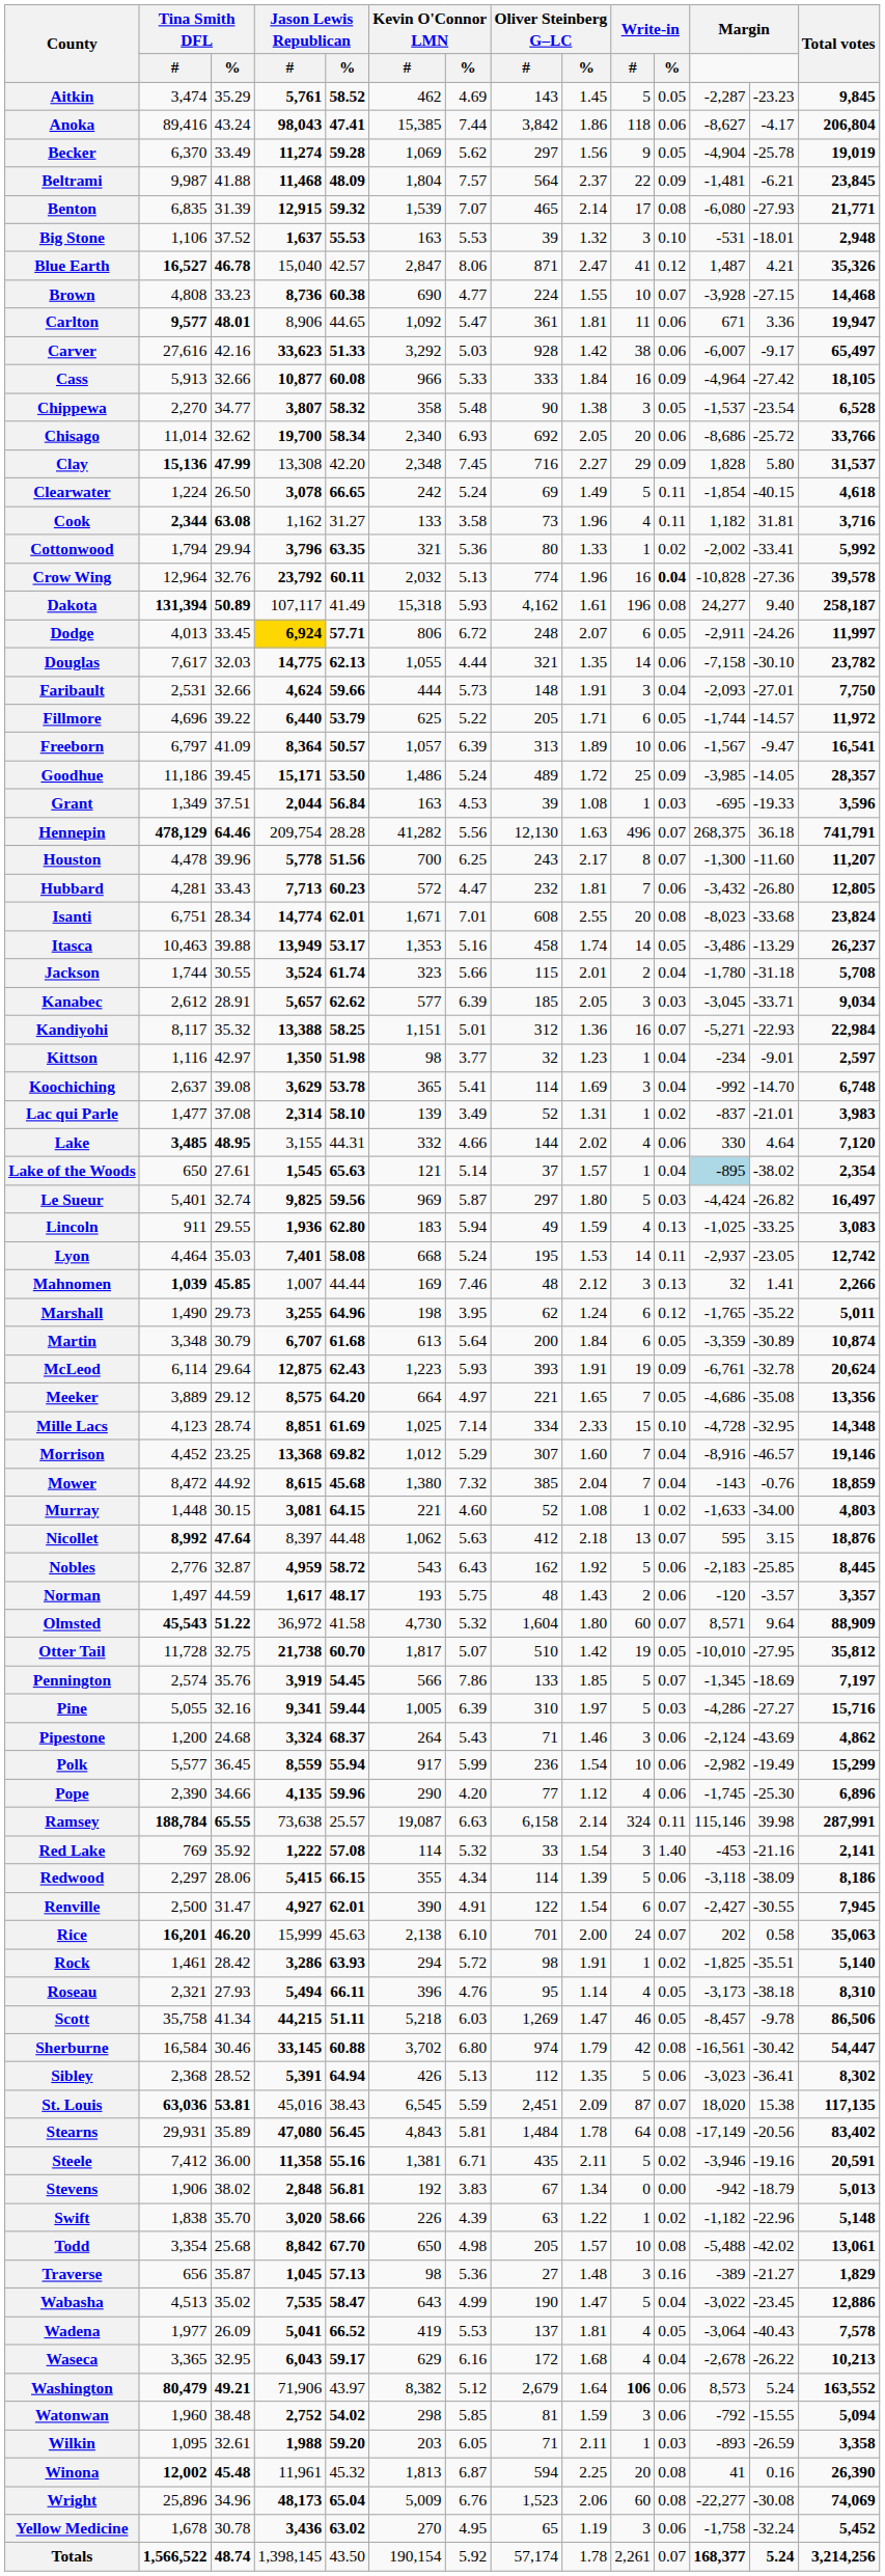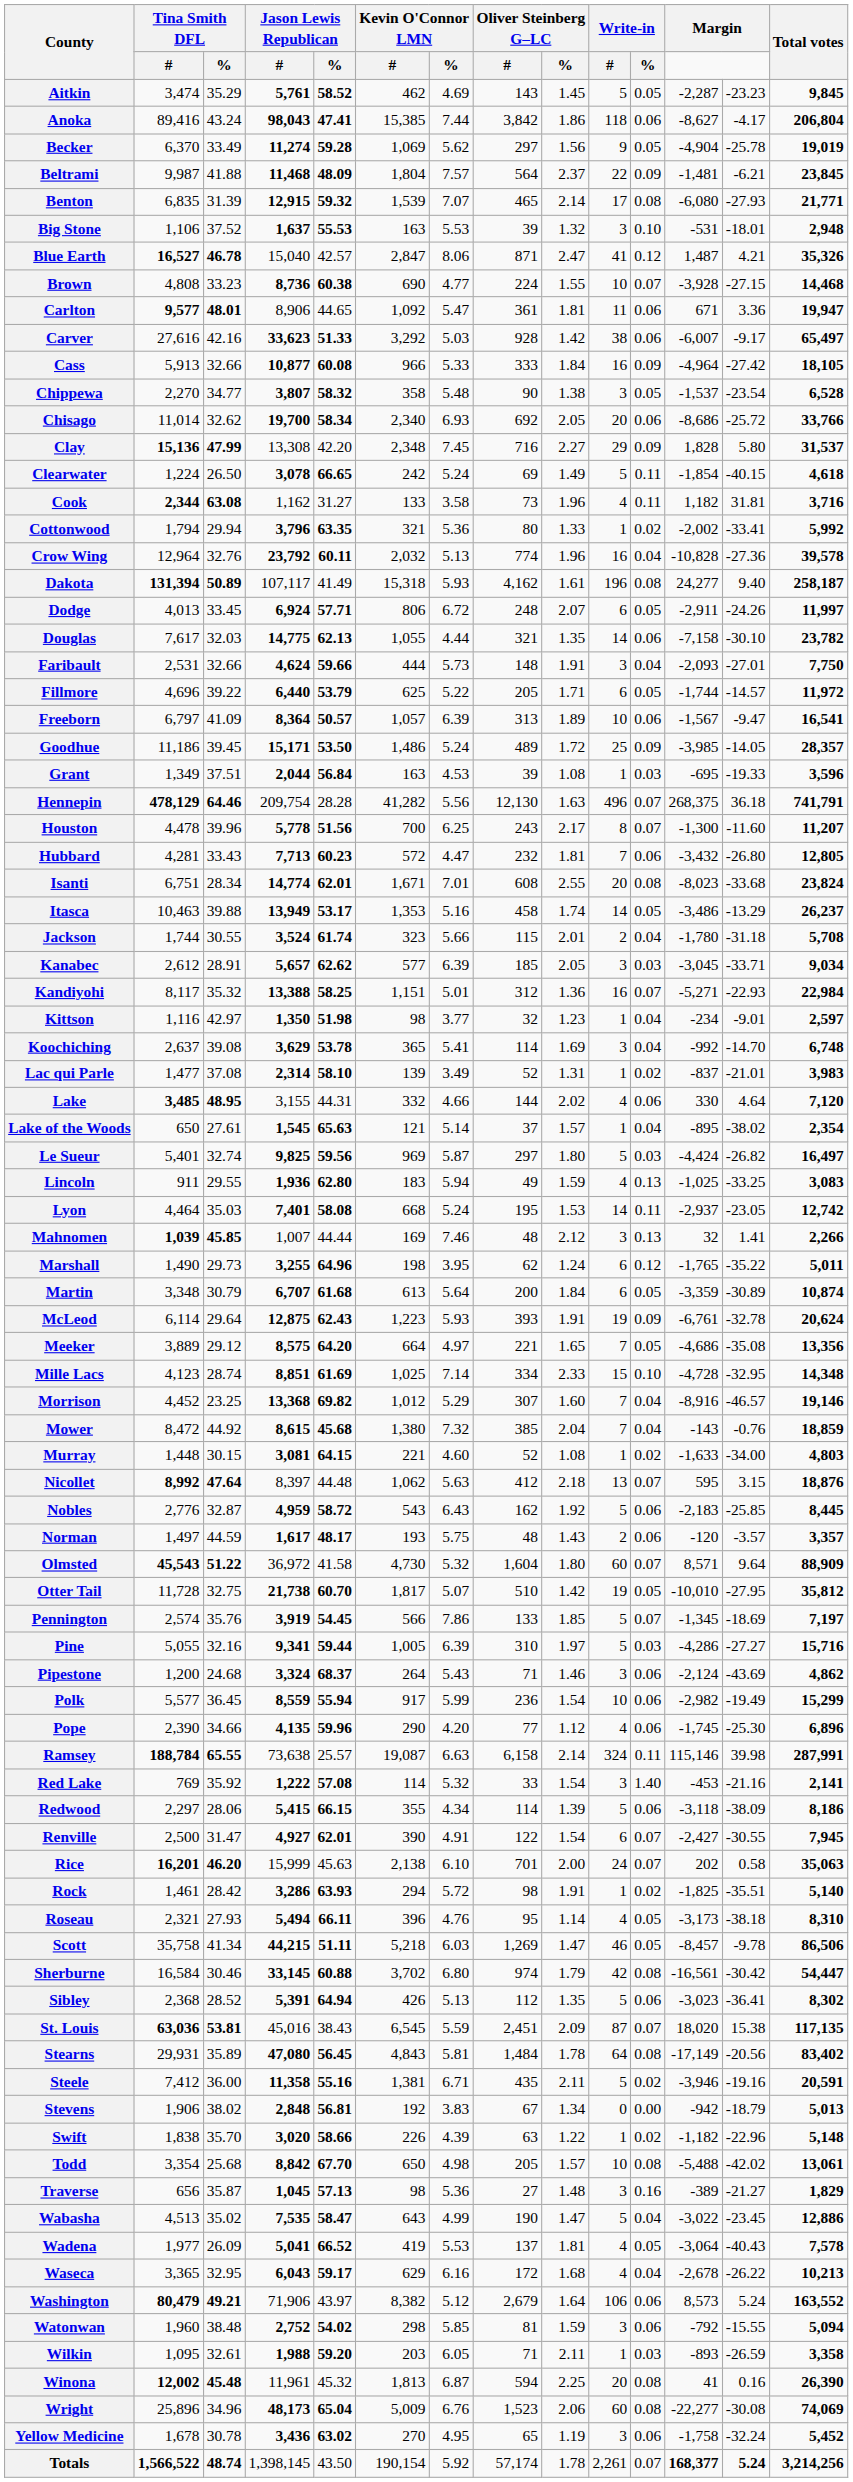Crow Wing | Write-in / %: bold -> normal
Dodge | Jason Lewis Republican / #: gold background -> no background
Lake of the Woods | column 12: lightblue background -> no background
Washington | Write-in / #: bold -> normal
